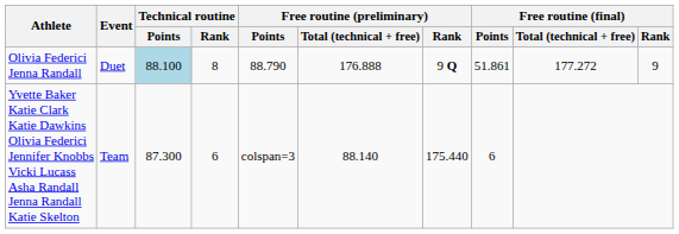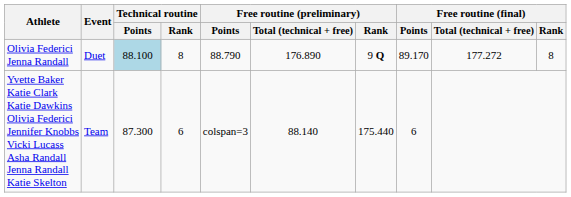Olivia Federici Jenna Randall | Free routine (preliminary) / Total (technical + free): 176.888 -> 176.890
Olivia Federici Jenna Randall | Free routine (final) / Points: 51.861 -> 89.170
Olivia Federici Jenna Randall | Free routine (final) / Rank: 9 -> 8
